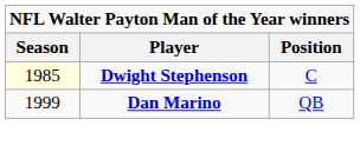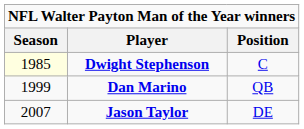+ row: 2007 | Jason Taylor | DE
